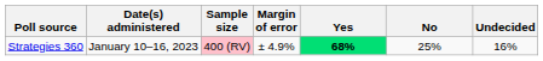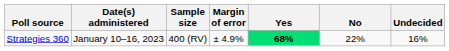Strategies 360 | Sample size: pink background -> no background
Strategies 360 | No: 25% -> 22%
